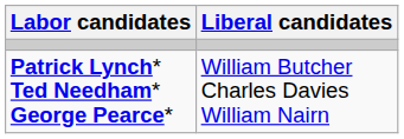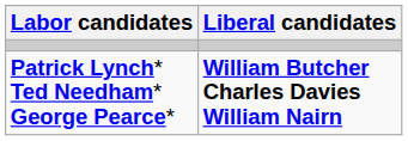Patrick Lynch* Ted Needham* George Pearce* | Liberal candidates: normal -> bold
